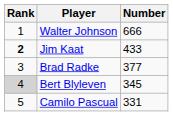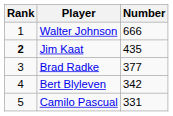Jim Kaat | Number: 433 -> 435
Bert Blyleven | Rank: lightgrey background -> no background
Bert Blyleven | Number: 345 -> 342
